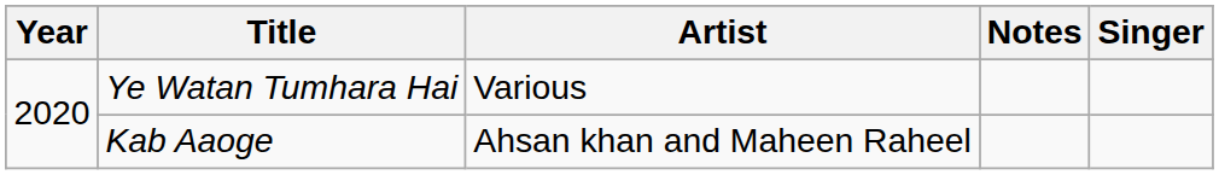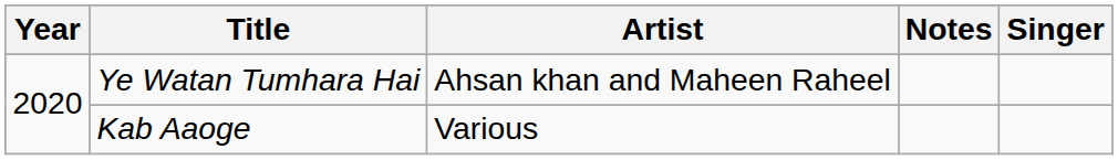Ye Watan Tumhara Hai | Artist: Various -> Ahsan khan and Maheen Raheel
Kab Aaoge | Artist: Ahsan khan and Maheen Raheel -> Various
